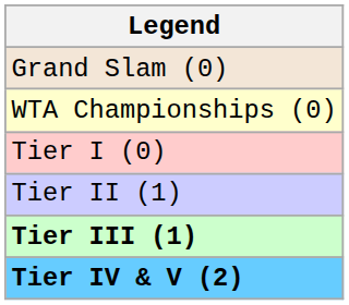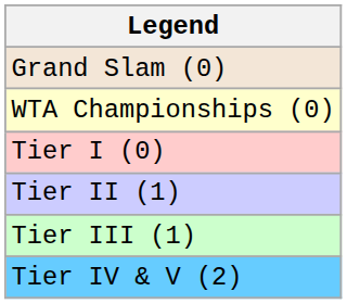row 6 | column 1: bold -> normal
row 7 | column 1: bold -> normal
